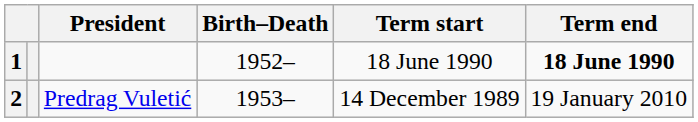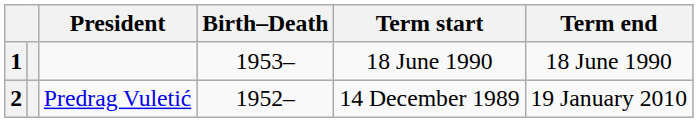1 | Birth–Death: 1952– -> 1953–
1 | Term end: bold -> normal
2 | Birth–Death: 1953– -> 1952–
